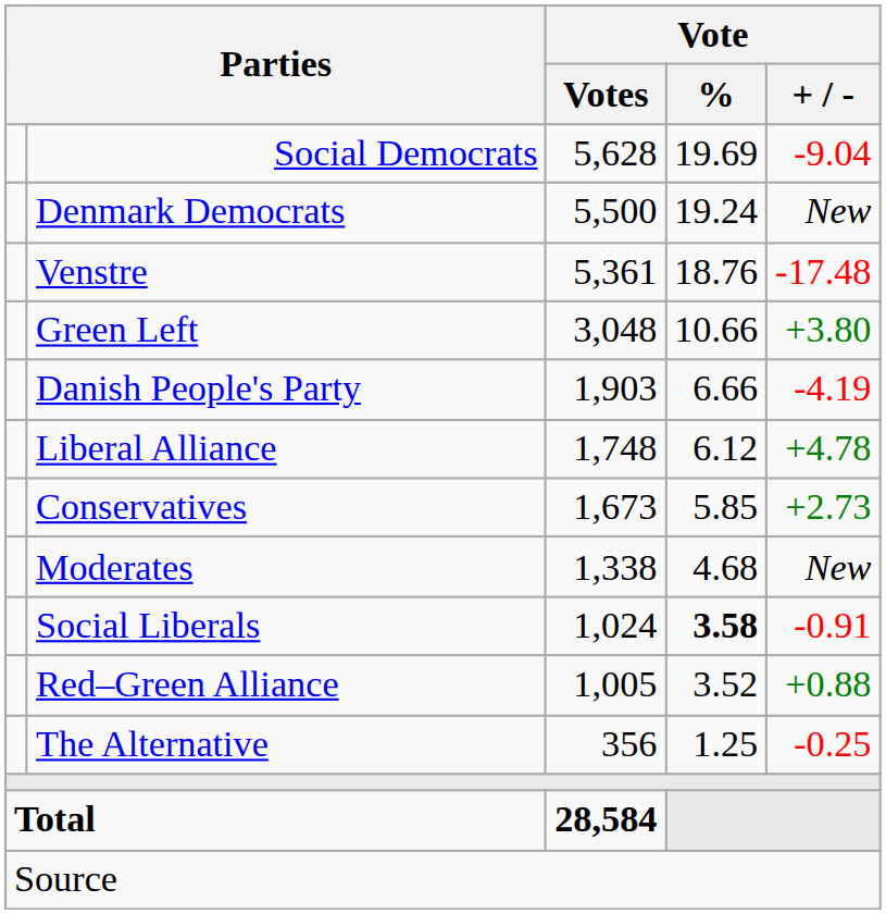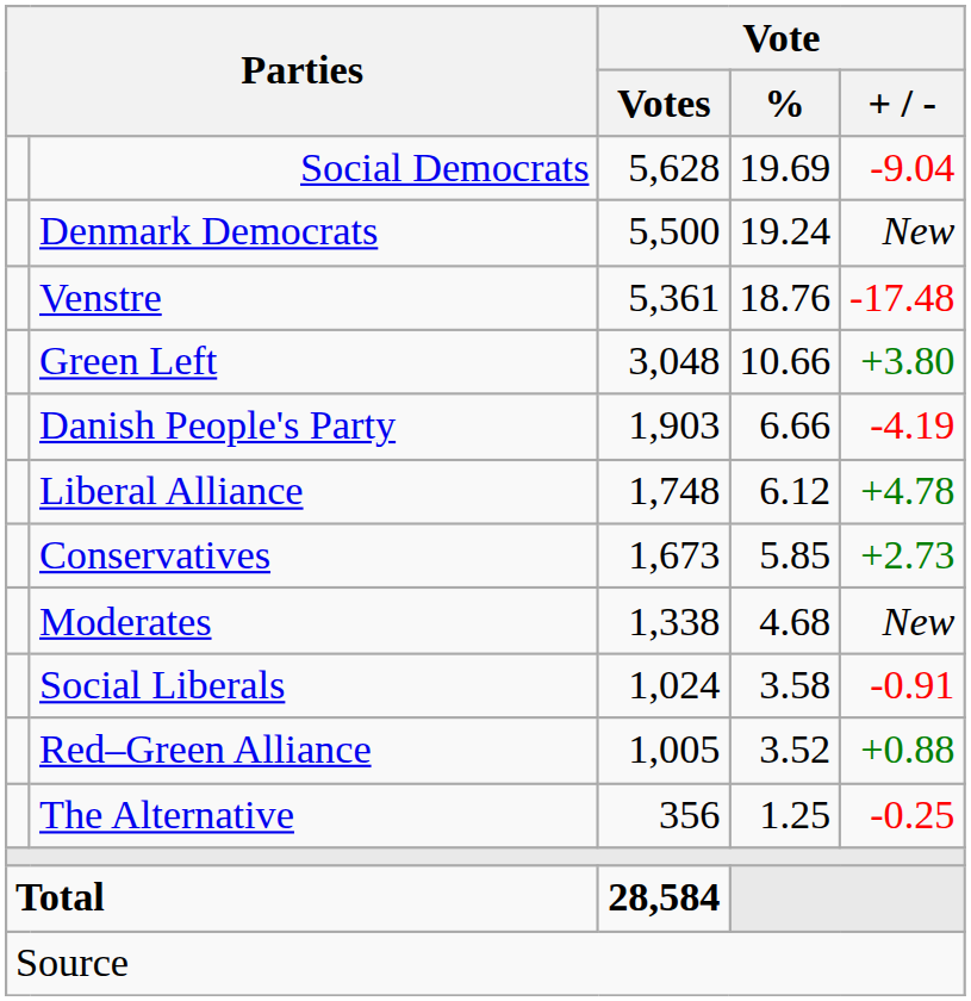Social Liberals | Vote / %: bold -> normal
